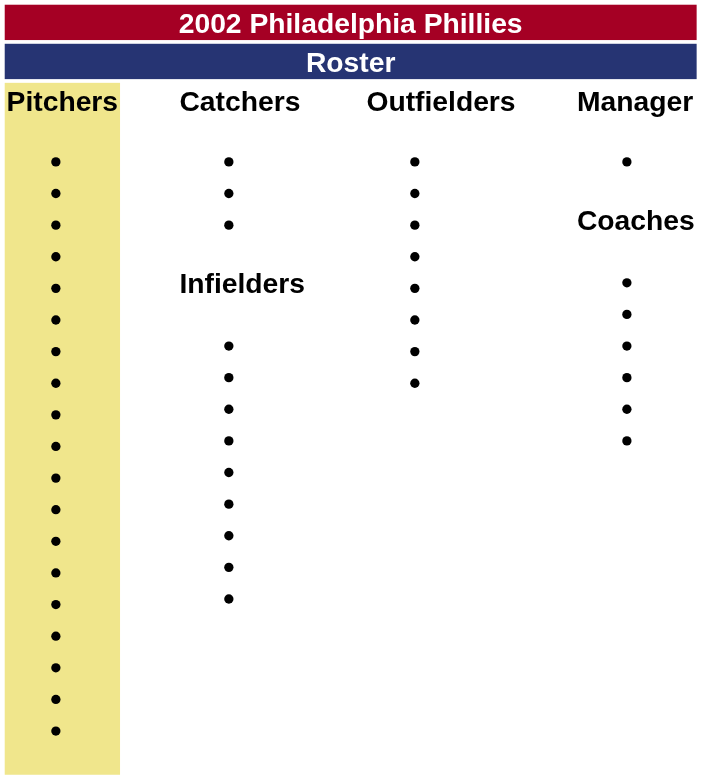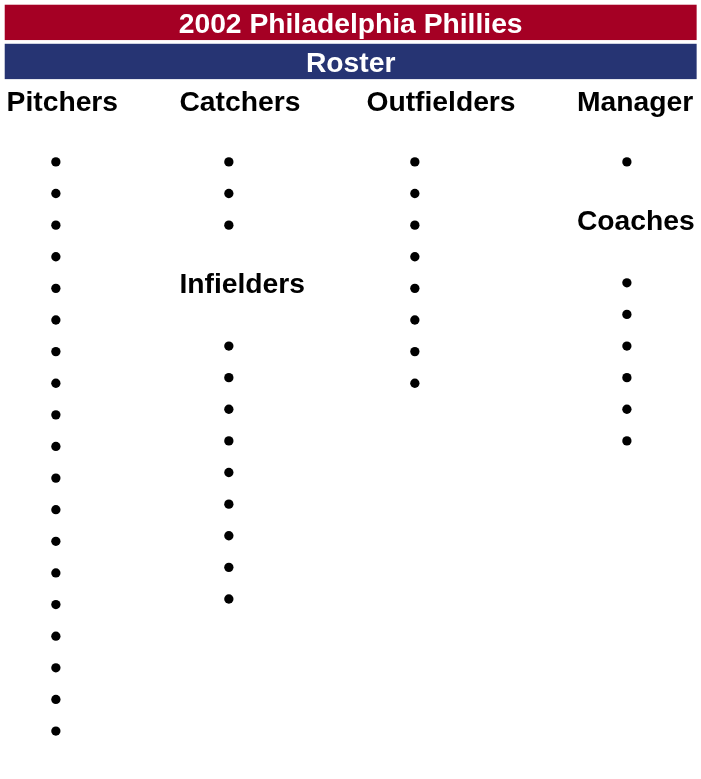Pitchers | column 1: khaki background -> no background
